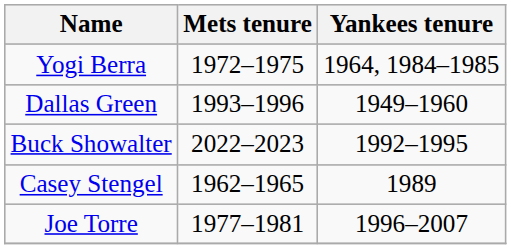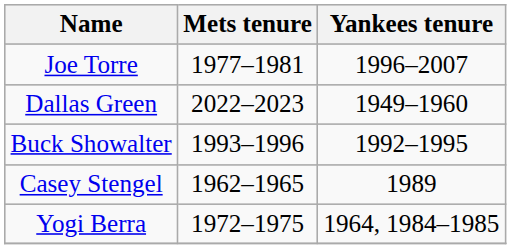rows swapped: Yogi Berra <-> Joe Torre
Dallas Green | Mets tenure: 1993–1996 -> 2022–2023
Buck Showalter | Mets tenure: 2022–2023 -> 1993–1996
